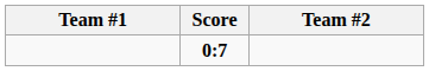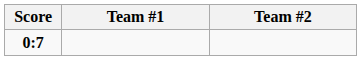columns swapped: Team #1 <-> Score
